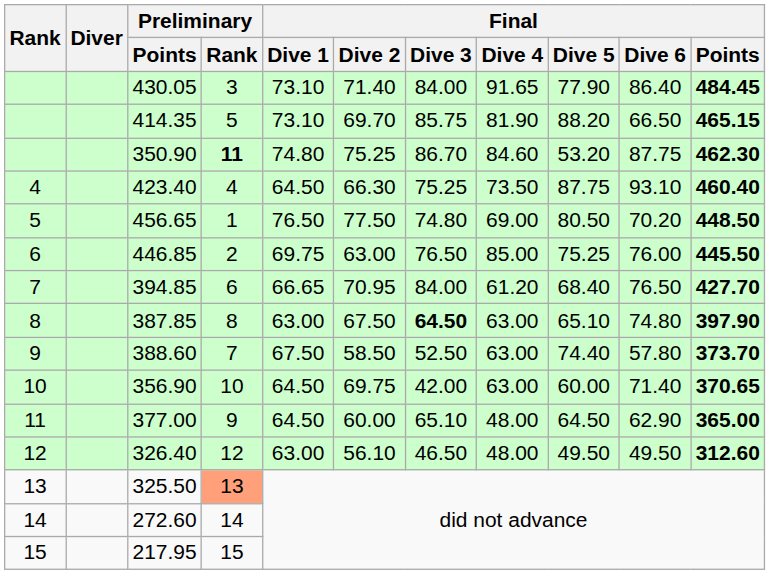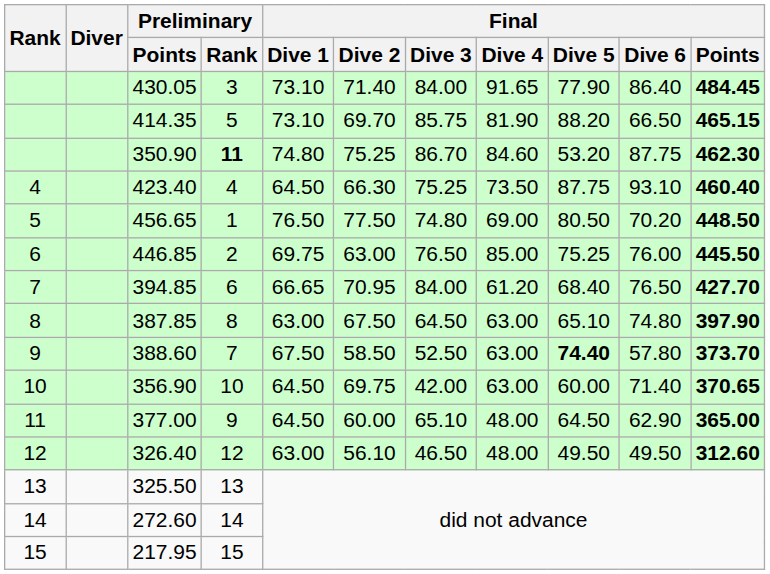387.85 | Final / Dive 3: bold -> normal
388.60 | Final / Dive 5: normal -> bold
325.50 | Preliminary / Rank: lightsalmon background -> no background
